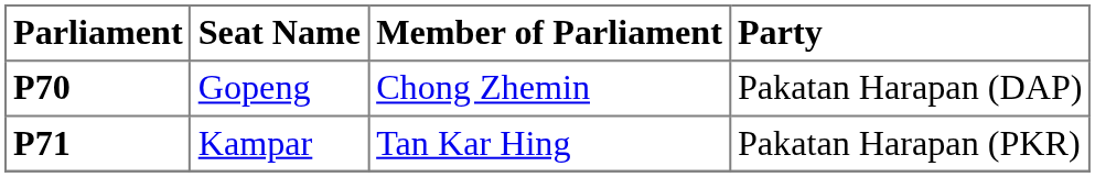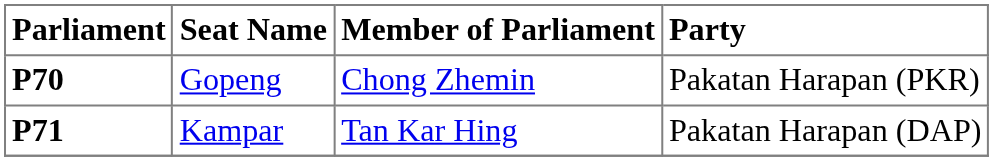P70 | Party: Pakatan Harapan (DAP) -> Pakatan Harapan (PKR)
P71 | Party: Pakatan Harapan (PKR) -> Pakatan Harapan (DAP)
